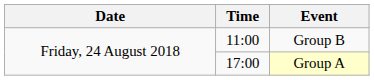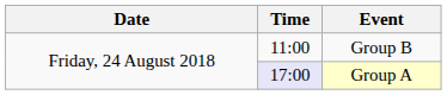Group A | Time: no background -> lavender background
